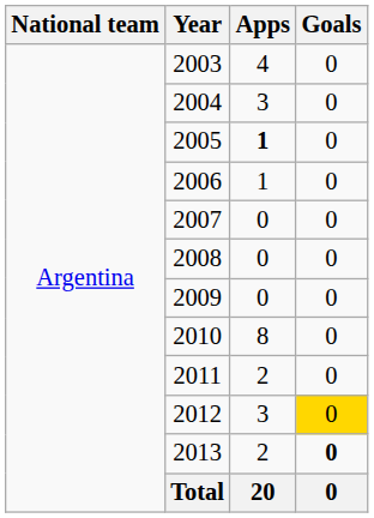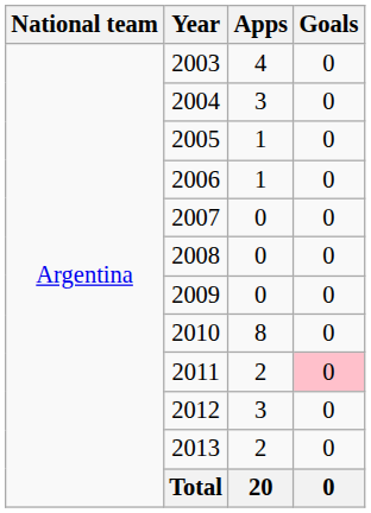2005 | Apps: bold -> normal
2011 | Goals: no background -> pink background
2012 | Goals: gold background -> no background
2013 | Goals: bold -> normal
